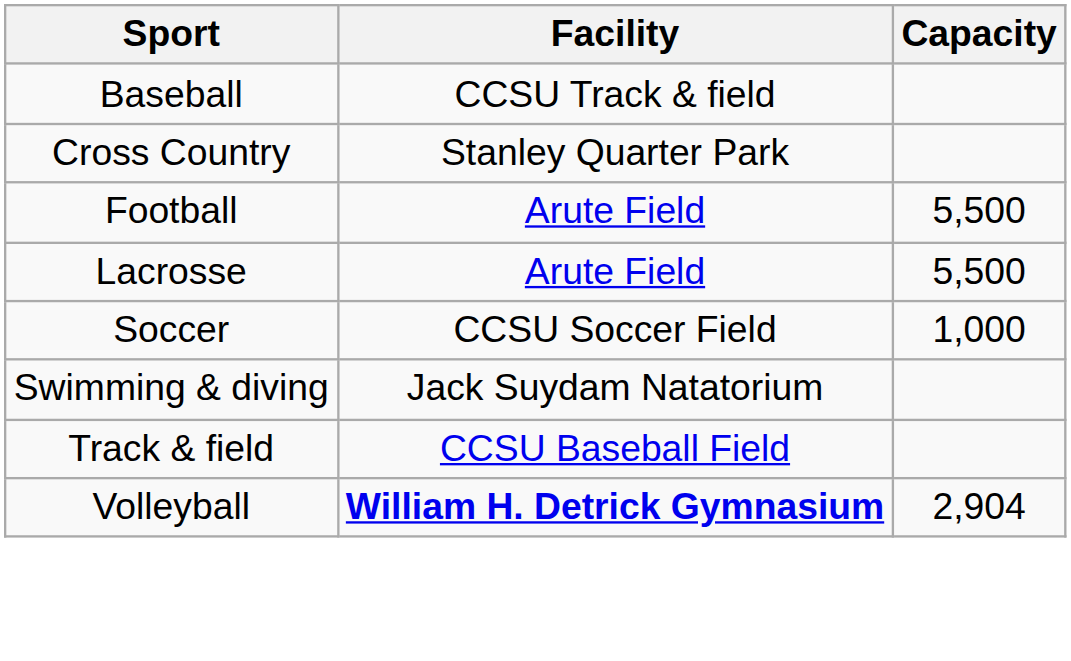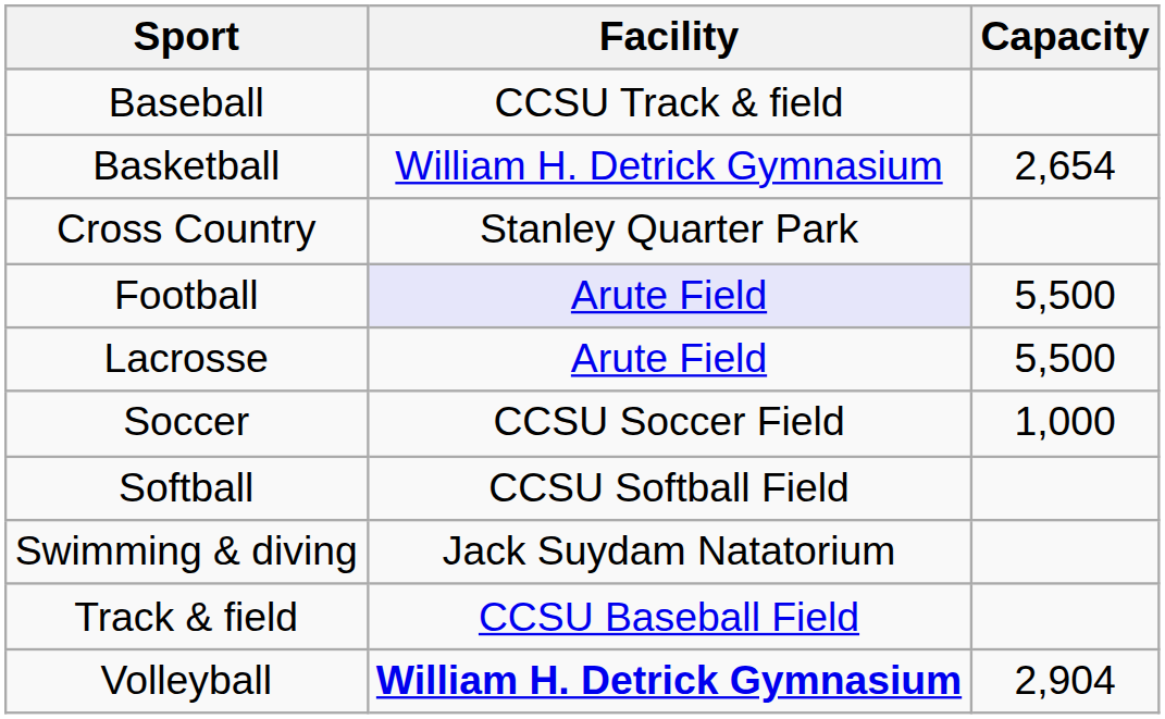+ row: Basketball | William H. Detrick Gymnasium | 2,654
Football | Facility: no background -> lavender background
+ row: Softball | CCSU Softball Field
